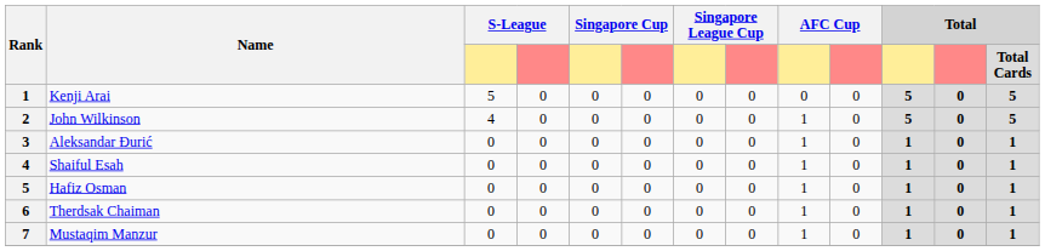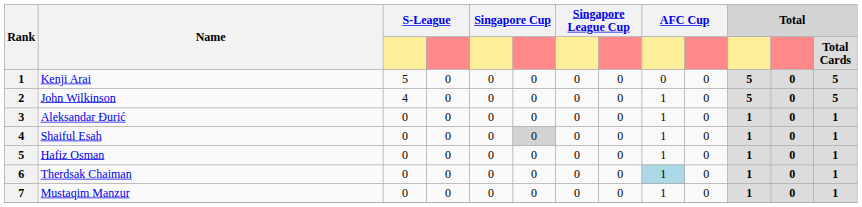Shaiful Esah | column 6: no background -> lightgrey background
Therdsak Chaiman | column 9: no background -> lightblue background
